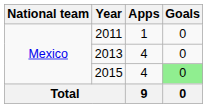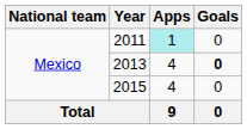2011 | Apps: no background -> paleturquoise background
2013 | Goals: normal -> bold
2015 | Goals: lightgreen background -> no background
